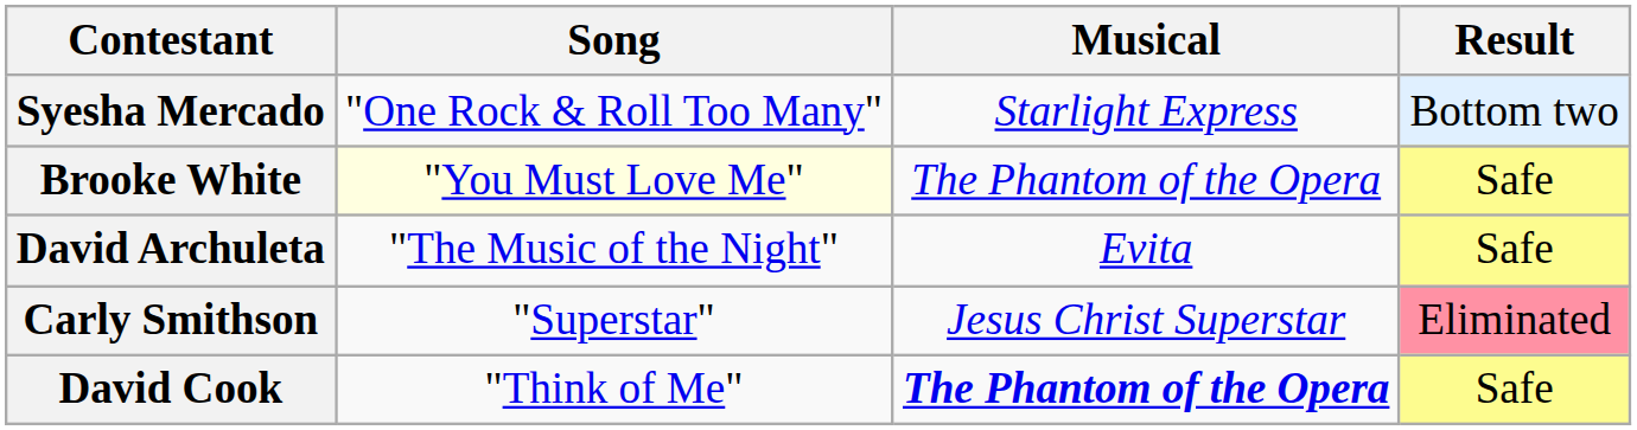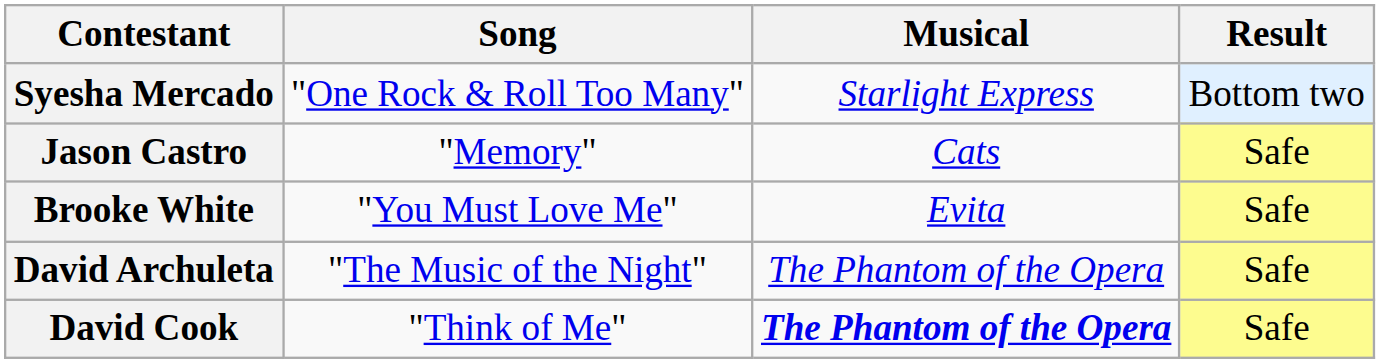+ row: Jason Castro | "Memory" | Cats | Safe
Brooke White | Song: lightyellow background -> no background
Brooke White | Musical: The Phantom of the Opera -> Evita
David Archuleta | Musical: Evita -> The Phantom of the Opera
- row: Carly Smithson | "Superstar" | Jesus Christ Superstar | Eliminated
